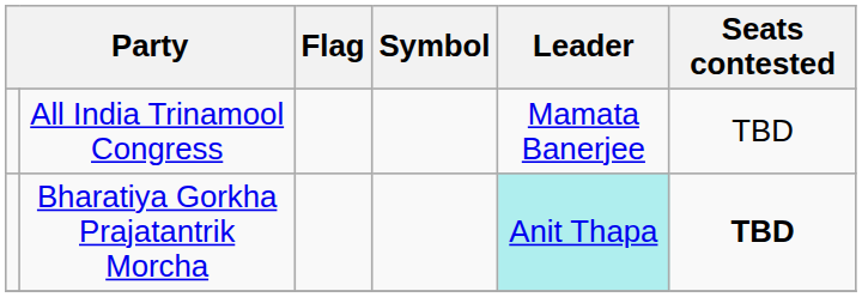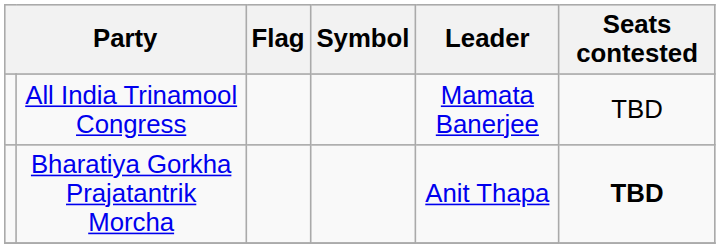Bharatiya Gorkha Prajatantrik Morcha | Leader: paleturquoise background -> no background
